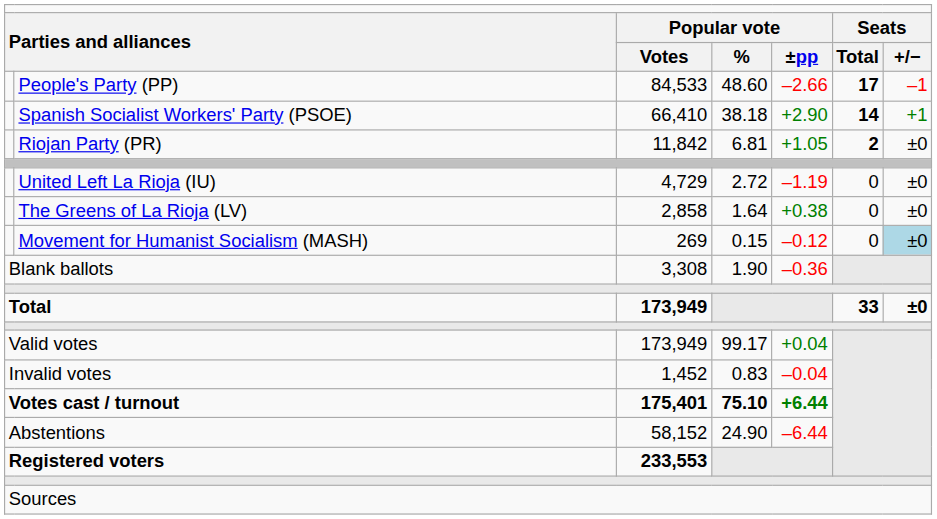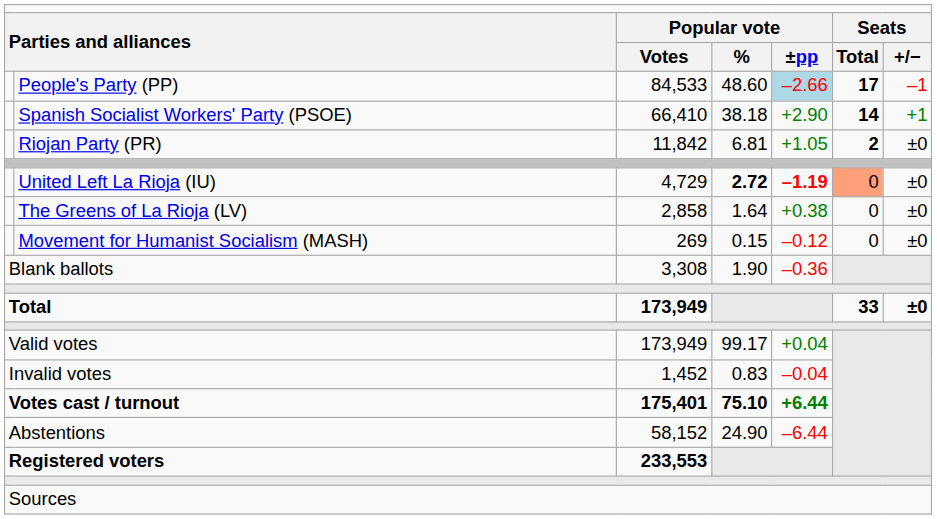People's Party (PP) | column 5: no background -> lightblue background
United Left La Rioja (IU) | column 4: normal -> bold
United Left La Rioja (IU) | column 5: normal -> bold
United Left La Rioja (IU) | column 6: no background -> lightsalmon background
Movement for Humanist Socialism (MASH) | column 7: lightblue background -> no background
